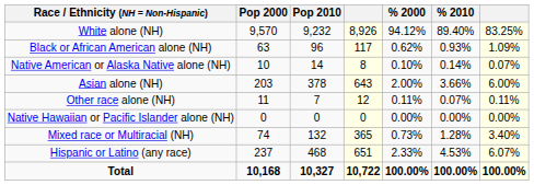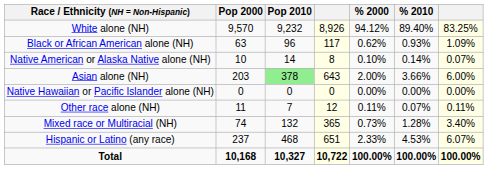Asian alone (NH) | Pop 2010: no background -> lightgreen background
rows swapped: Native Hawaiian or Pacific Islander alone (NH) <-> Other race alone (NH)
